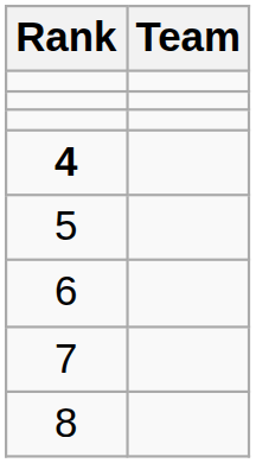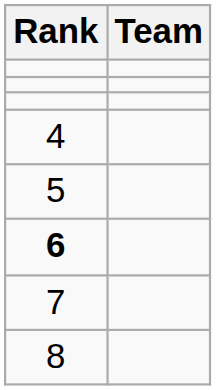row 5 | Rank: bold -> normal
row 7 | Rank: normal -> bold
